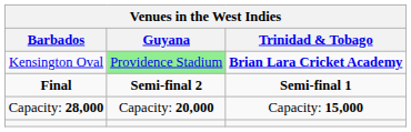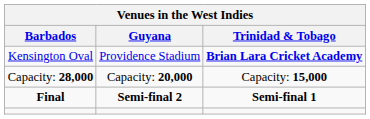Kensington Oval | Guyana: lightgreen background -> no background
rows swapped: Capacity: 28,000 <-> Final
